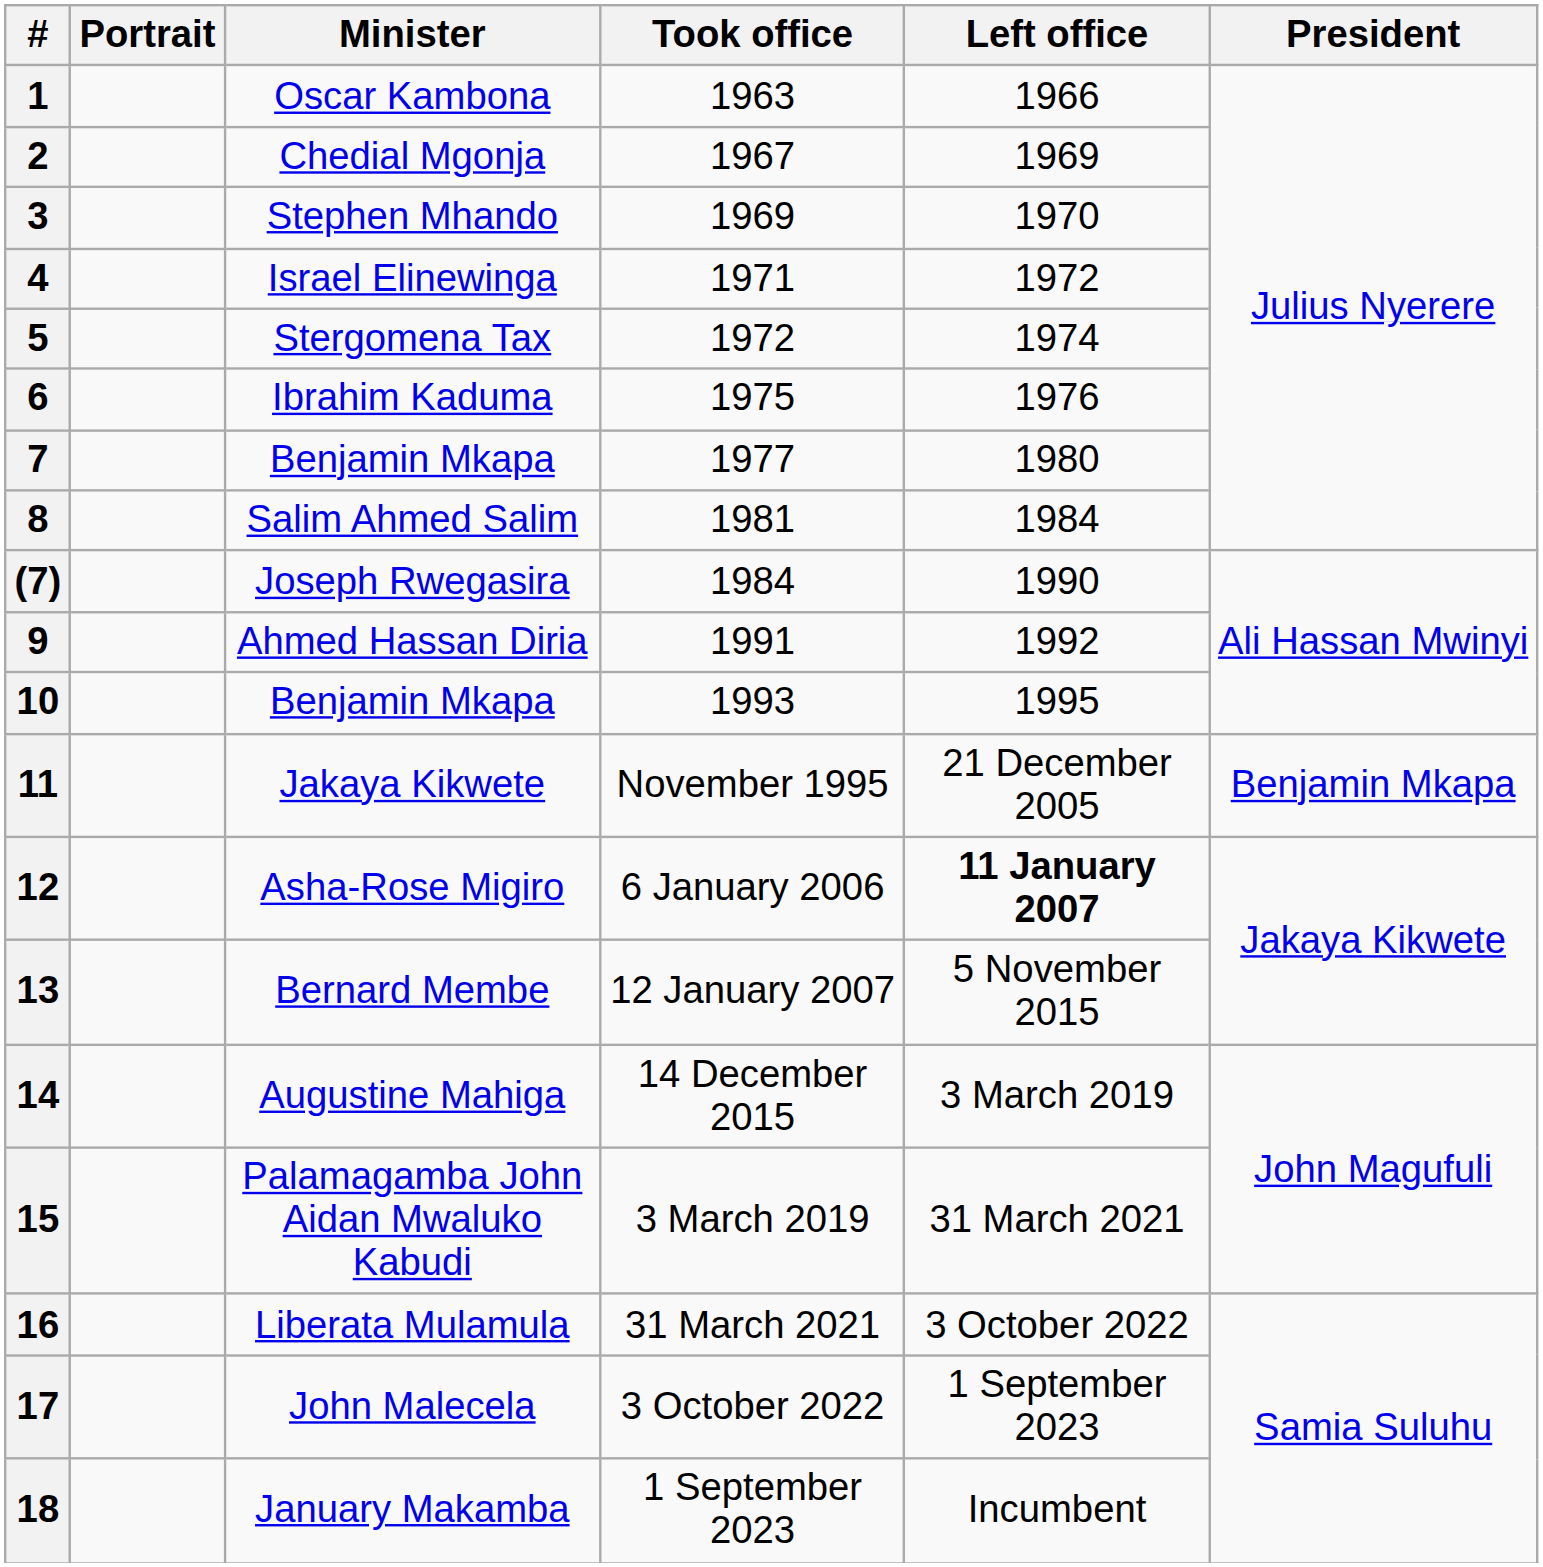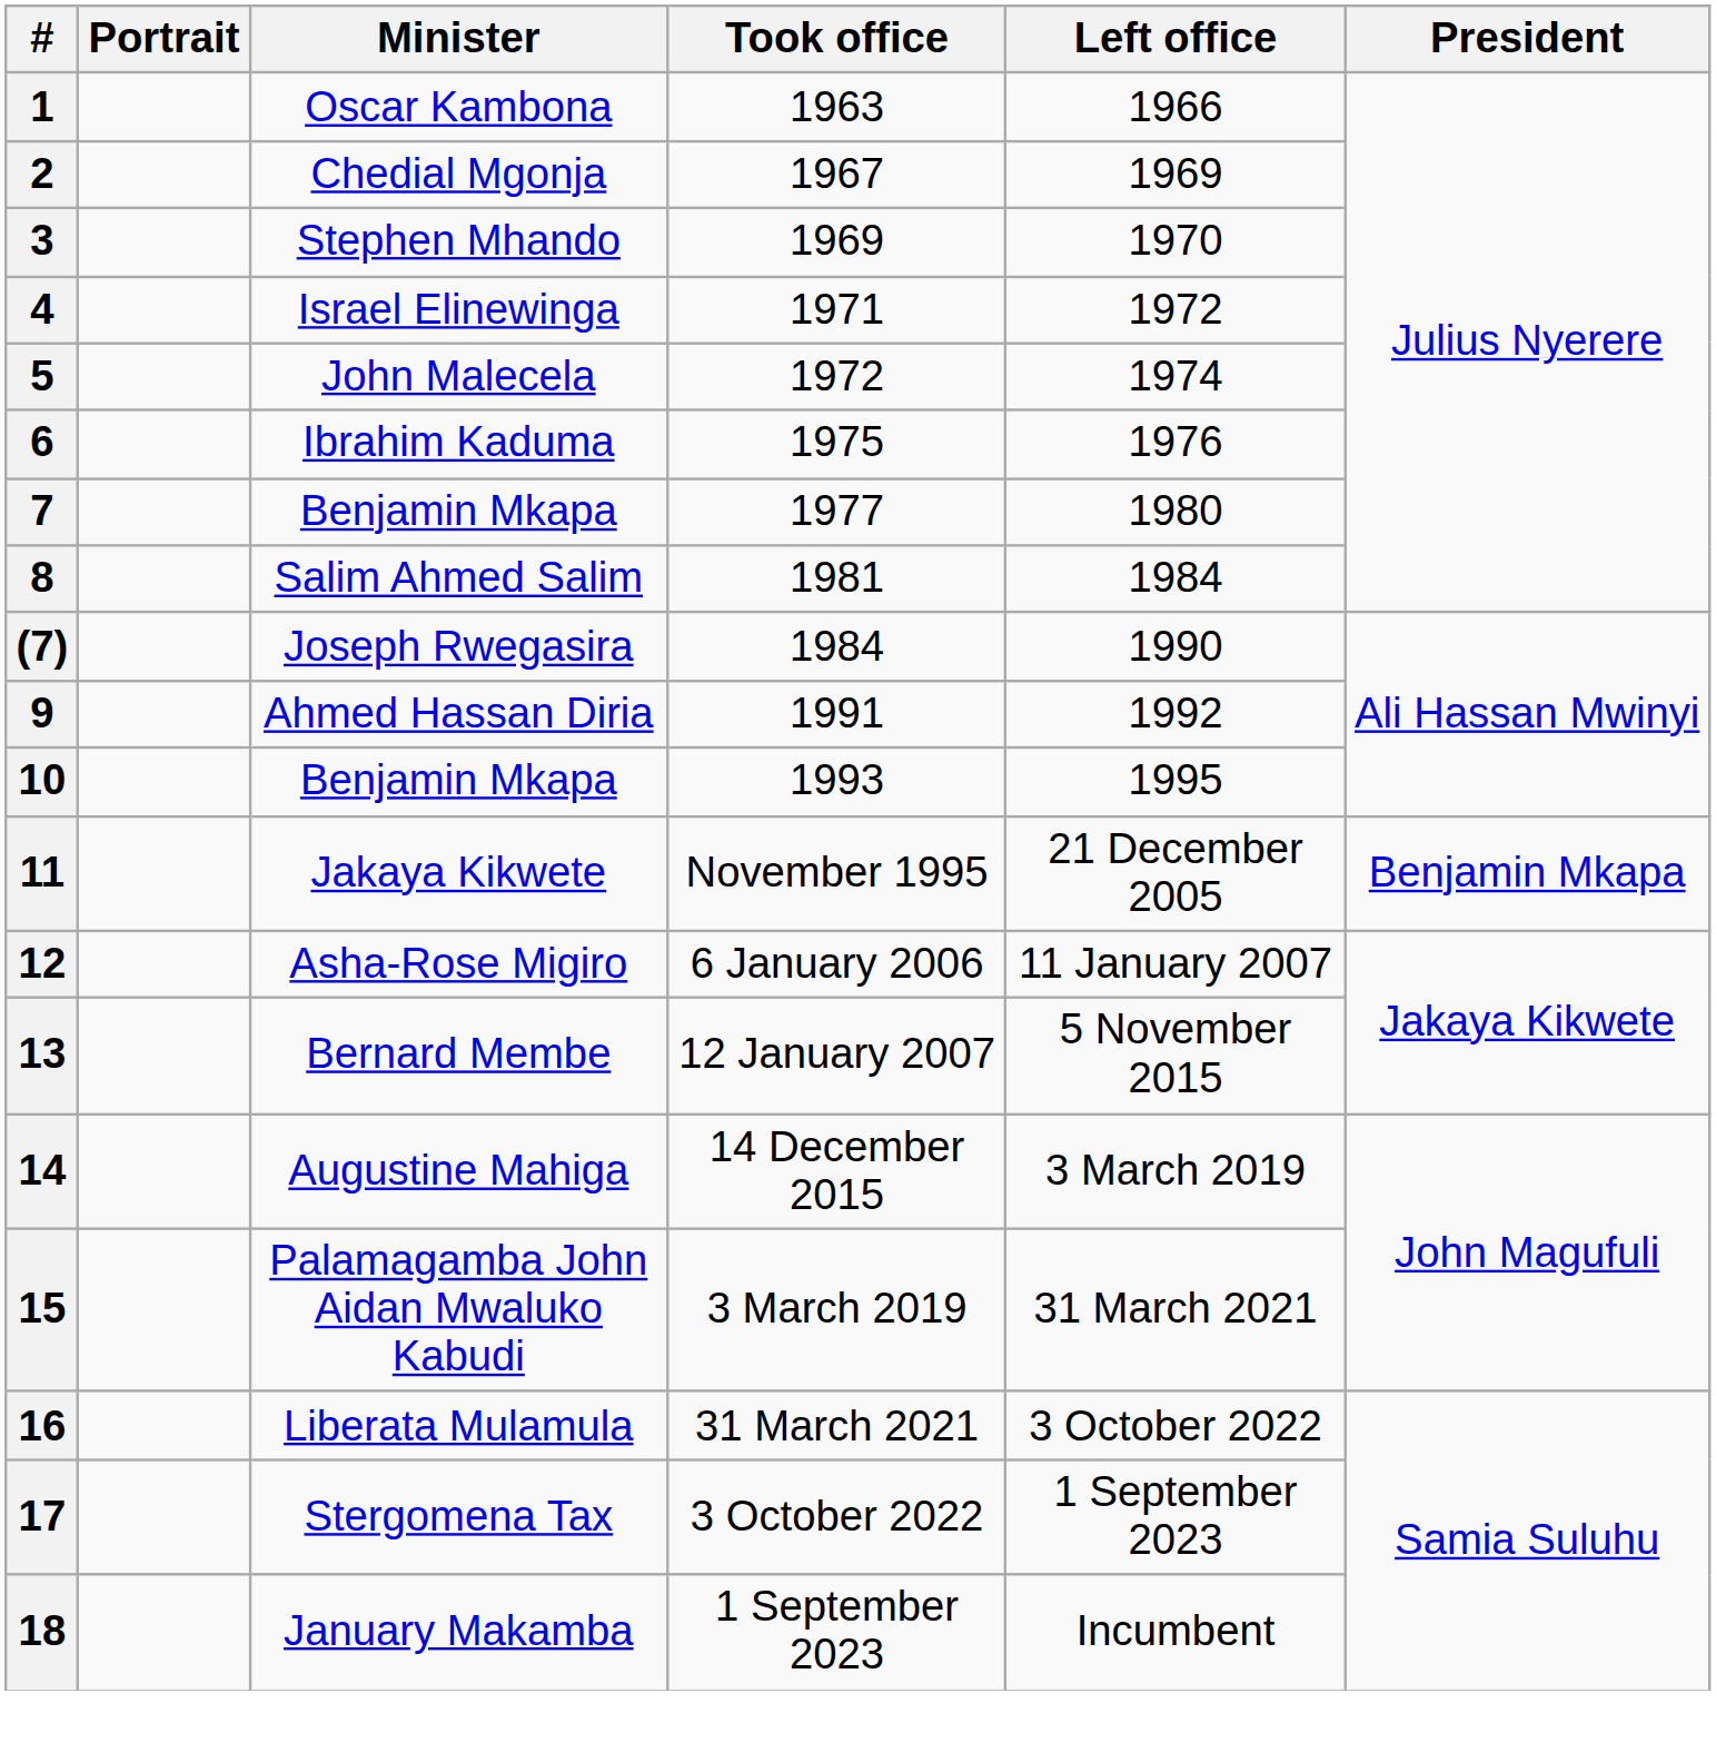5 | Minister: Stergomena Tax -> John Malecela
12 | Left office: bold -> normal
17 | Minister: John Malecela -> Stergomena Tax
